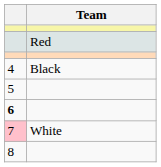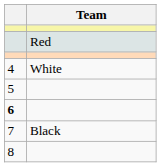row 5 | Team: Black -> White
row 8 | column 1: pink background -> no background
row 8 | Team: White -> Black
